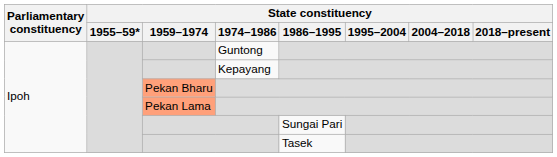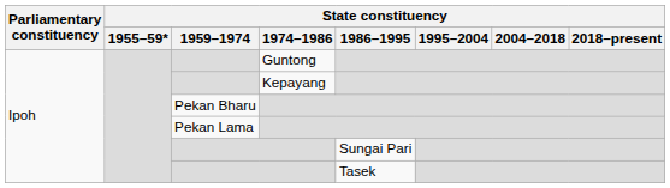Pekan Bharu | State constituency / 1959–1974: lightsalmon background -> no background
Pekan Lama | State constituency / 1959–1974: lightsalmon background -> no background
